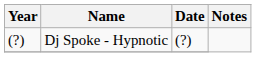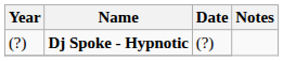Dj Spoke - Hypnotic | Name: normal -> bold
